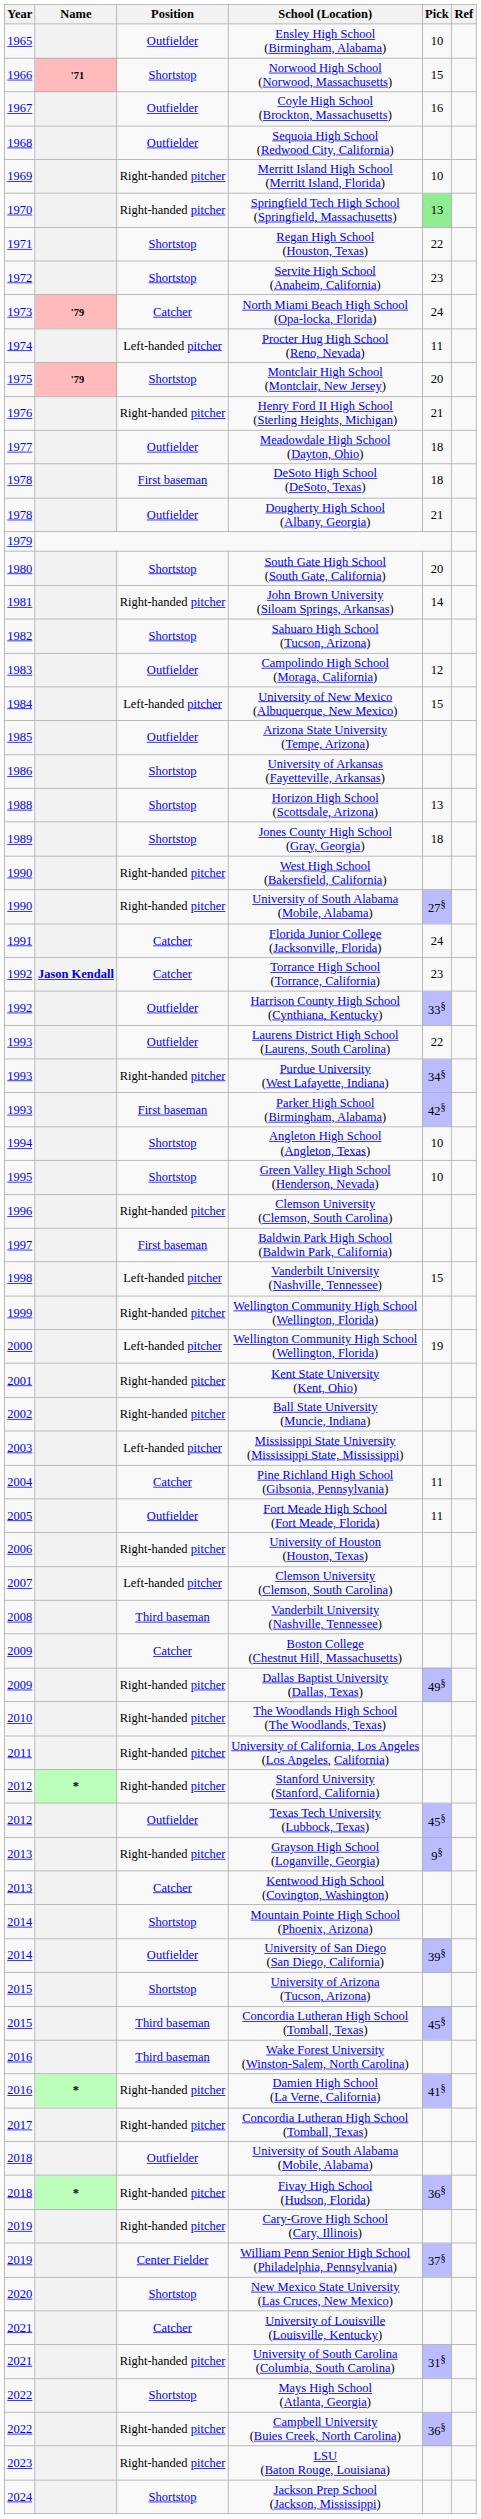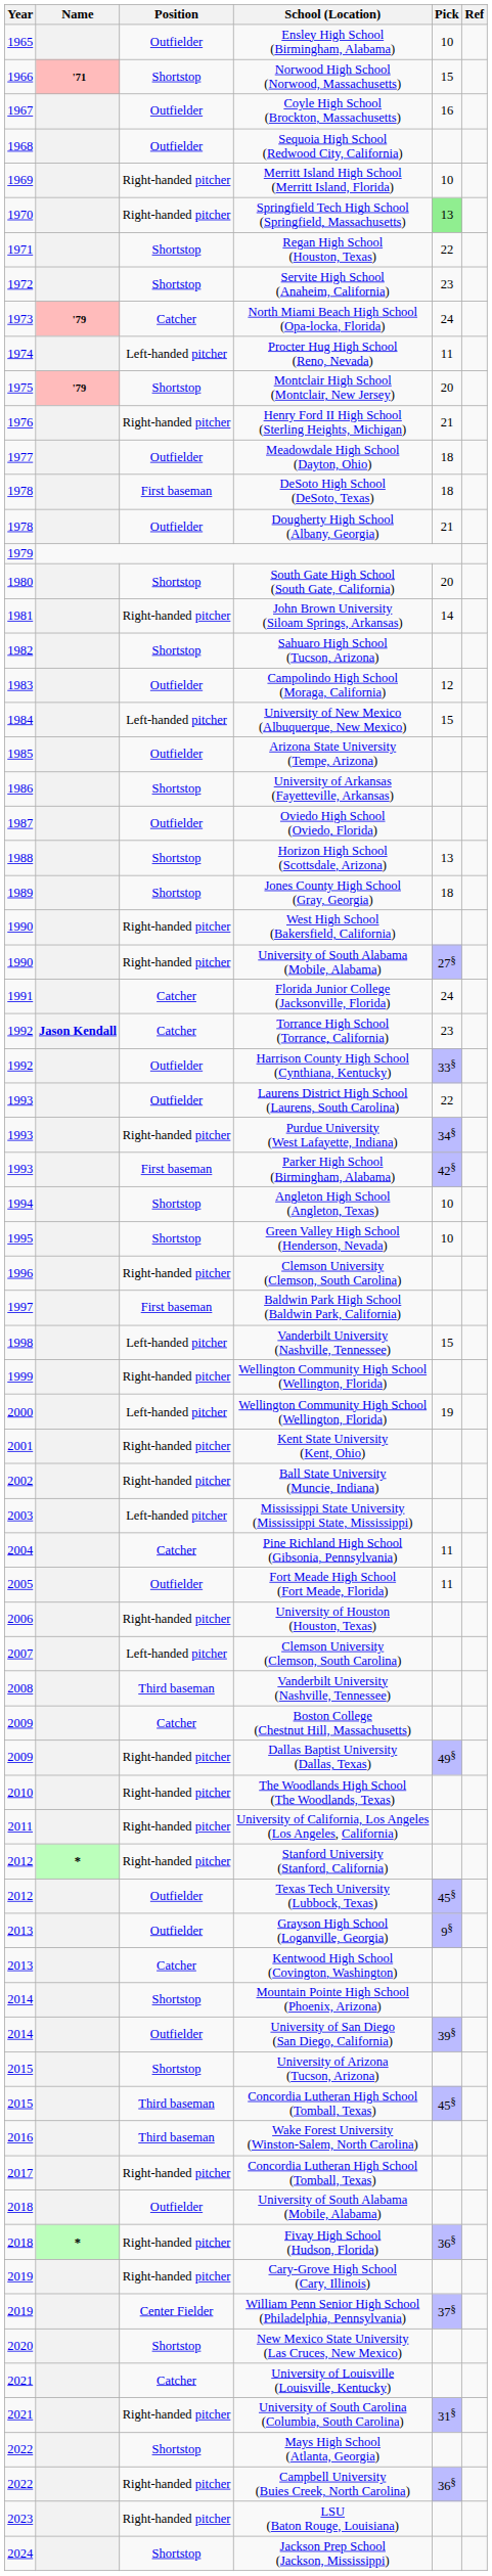+ row: 1987 | Outfielder | Oviedo High School (Oviedo, Florida)
Grayson High School (Loganville, Georgia) | Position: Right-handed pitcher -> Outfielder
- row: 2016 | * | Right-handed pitcher | Damien High School (La Verne, California) | 41§
